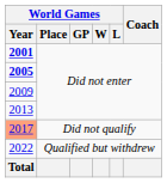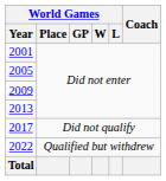2001 | World Games / Year: bold -> normal
2005 | World Games / Year: bold -> normal
2017 | World Games / Year: lightsalmon background -> no background
